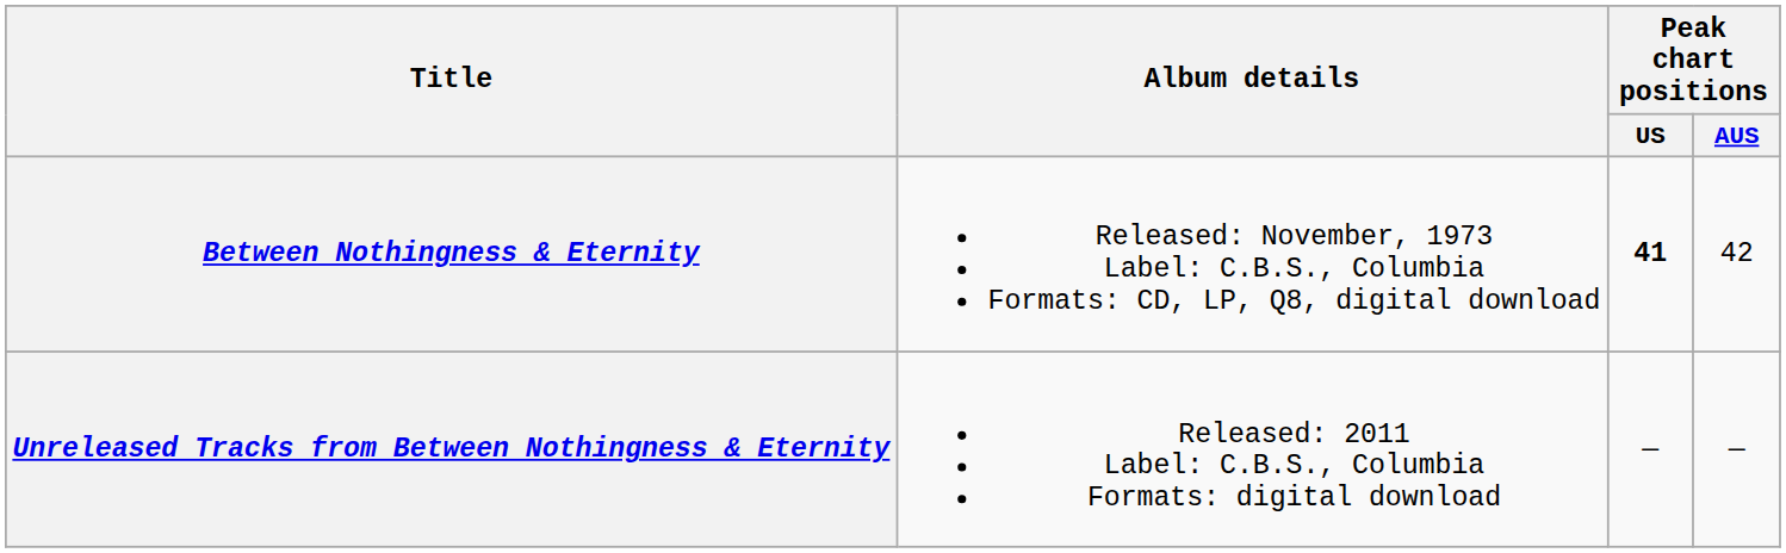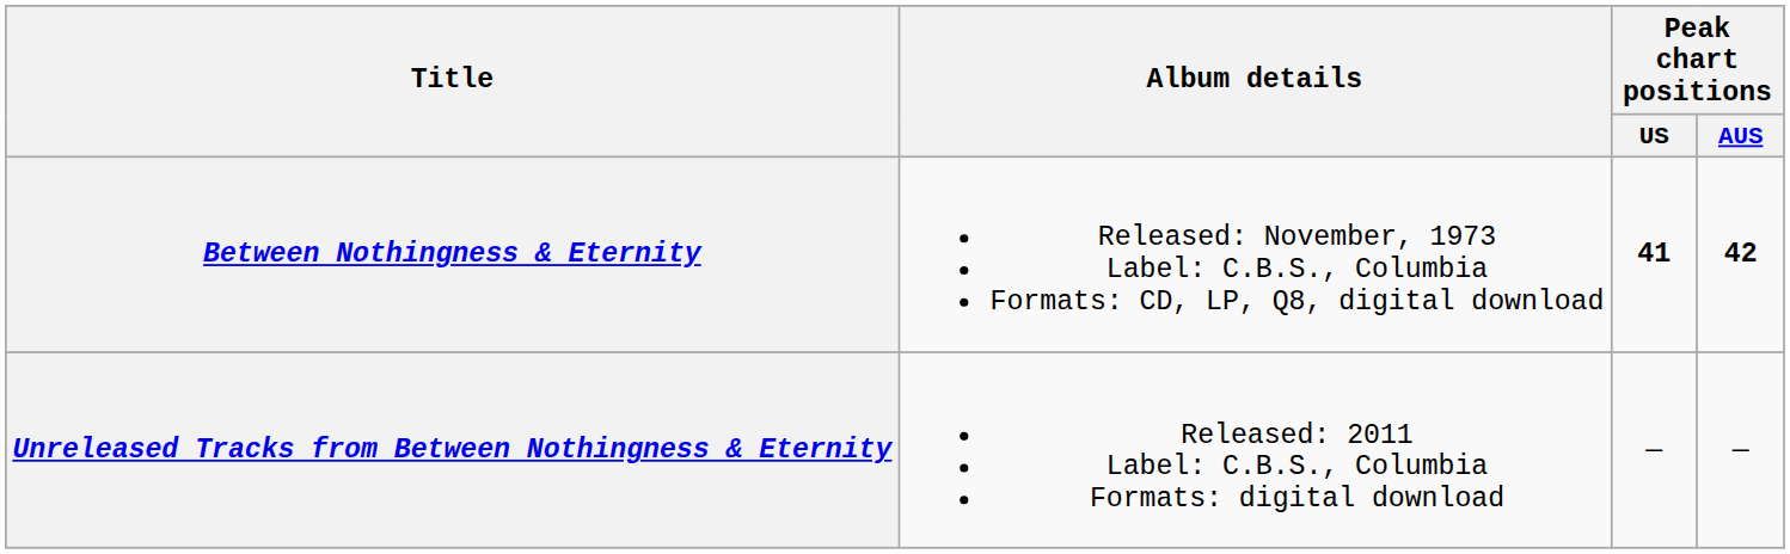Between Nothingness & Eternity | Peak chart positions / AUS: normal -> bold
